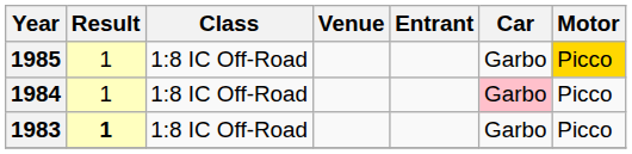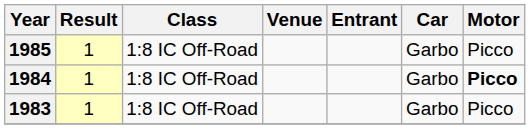1985 | Motor: gold background -> no background
1984 | Car: pink background -> no background
1984 | Motor: normal -> bold
1983 | Result: bold -> normal
